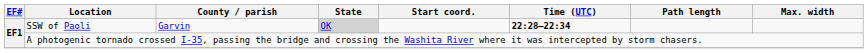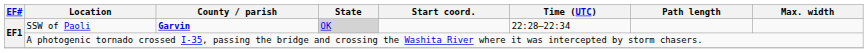SSW of Paoli | County / parish: normal -> bold
SSW of Paoli | Time (UTC): bold -> normal
